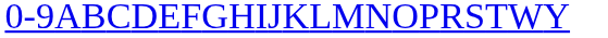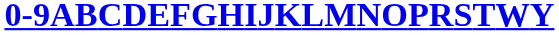row 1 | column 1: normal -> bold
